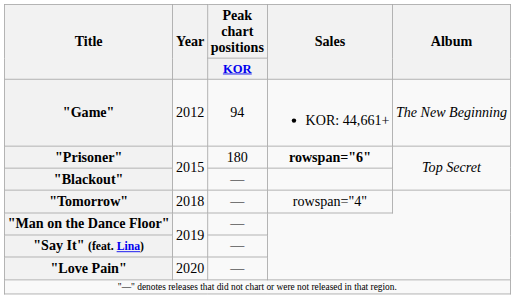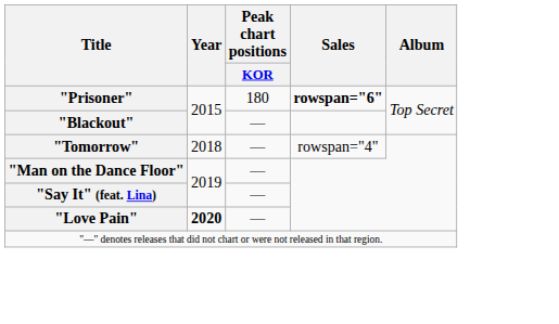- row: "Game" | 2012 | 94 | KOR: 44,661+ | The New Beginning
"Love Pain" | Year: normal -> bold
